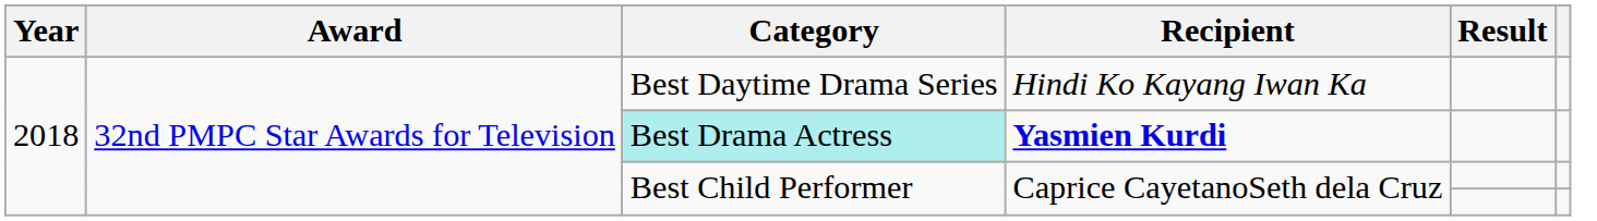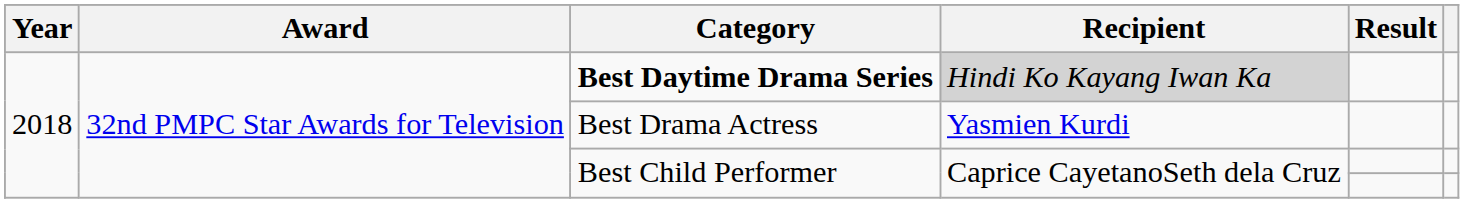Best Daytime Drama Series | Category: normal -> bold
Best Daytime Drama Series | Recipient: no background -> lightgrey background
Best Drama Actress | Category: paleturquoise background -> no background
Best Drama Actress | Recipient: bold -> normal
